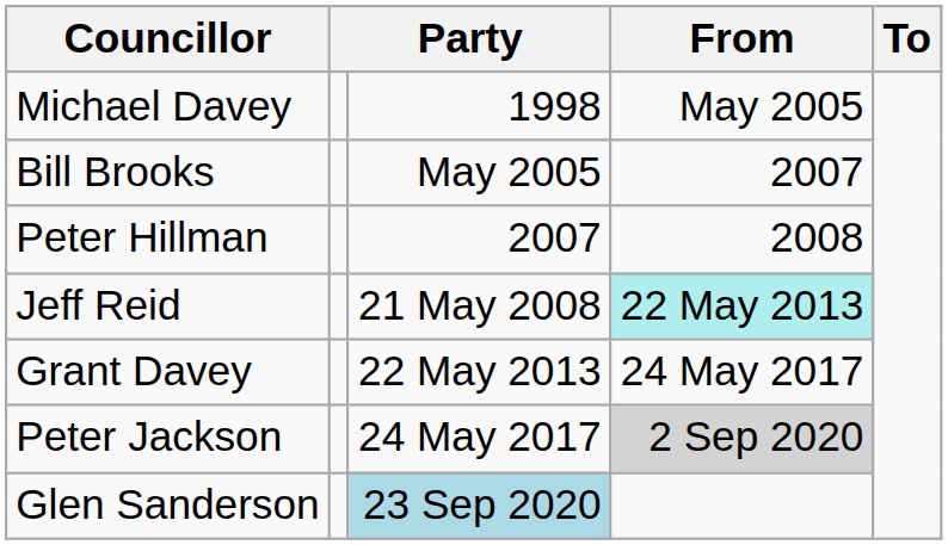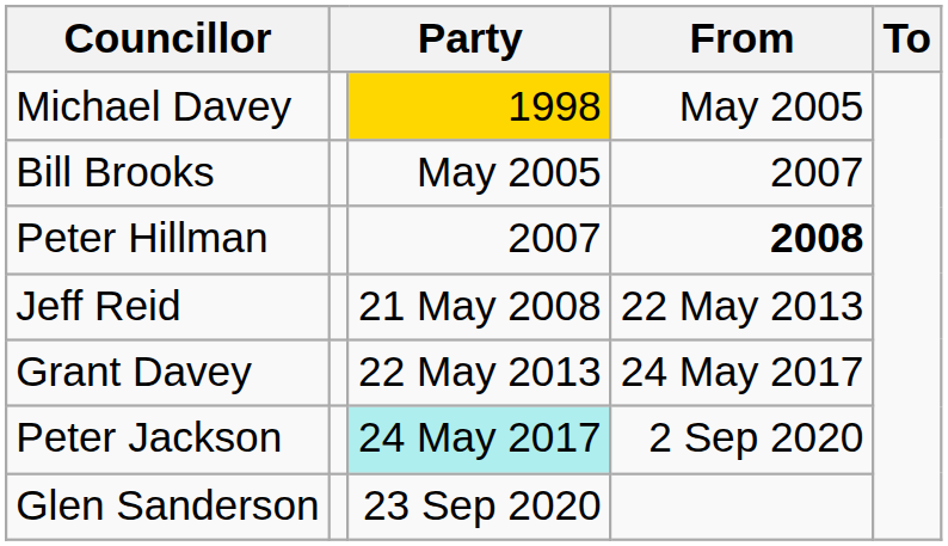Michael Davey | column 3: no background -> gold background
Peter Hillman | From: normal -> bold
Jeff Reid | From: paleturquoise background -> no background
Peter Jackson | column 3: no background -> paleturquoise background
Peter Jackson | From: lightgrey background -> no background
Glen Sanderson | column 3: lightblue background -> no background
